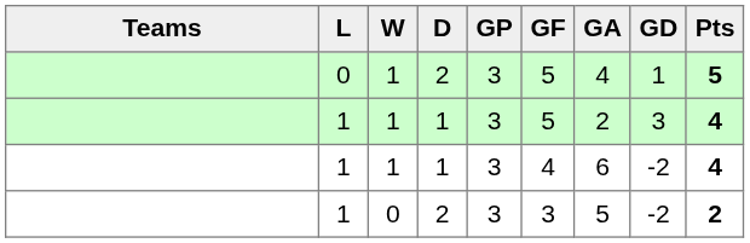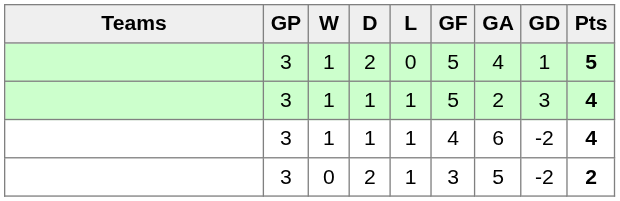columns swapped: GP <-> L
